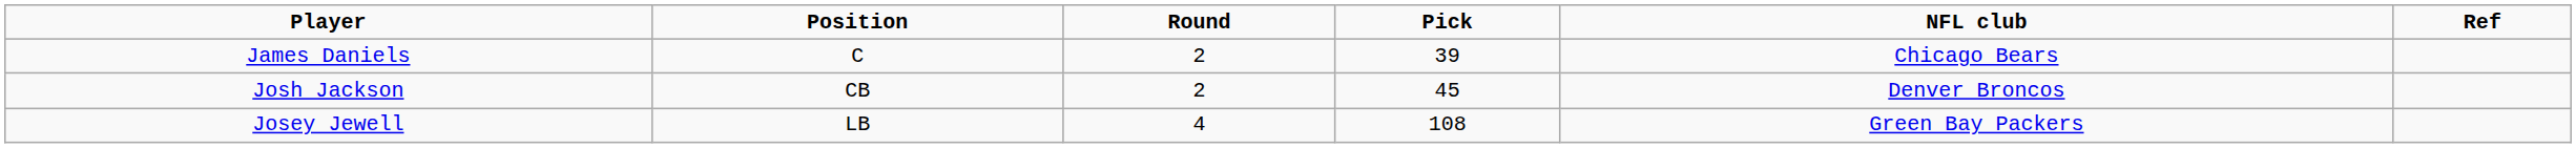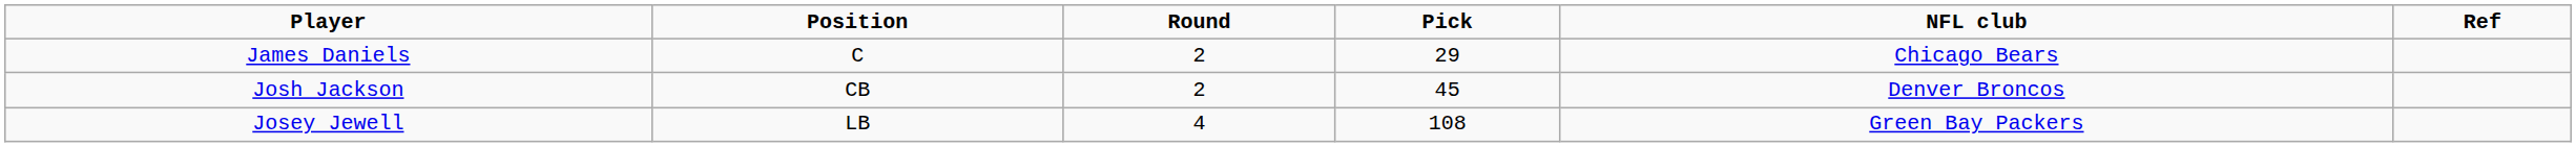James Daniels | Pick: 39 -> 29
